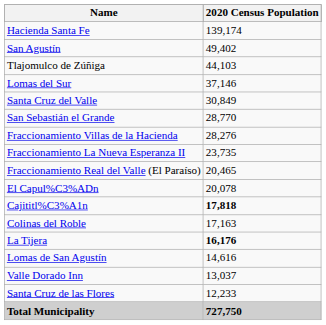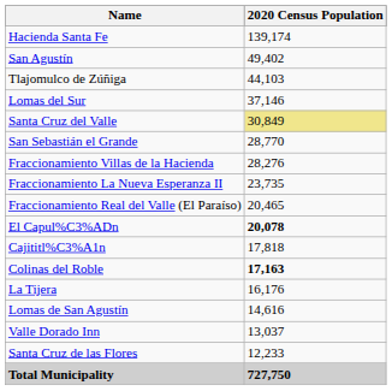Santa Cruz del Valle | 2020 Census Population: no background -> khaki background
El Capul%C3%ADn | 2020 Census Population: normal -> bold
Cajititl%C3%A1n | 2020 Census Population: bold -> normal
Colinas del Roble | 2020 Census Population: normal -> bold
La Tijera | 2020 Census Population: bold -> normal
